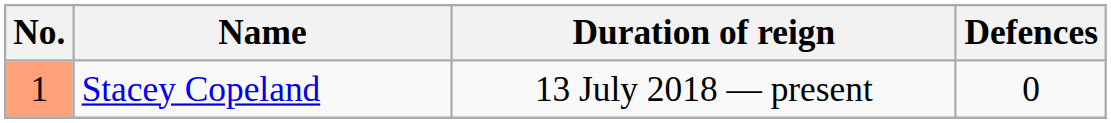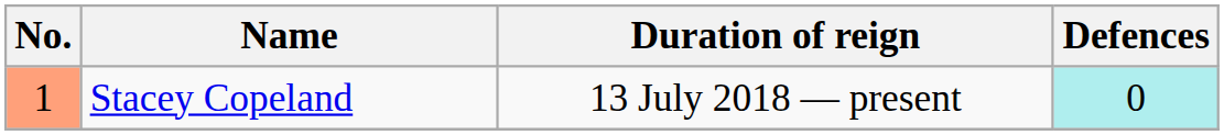Stacey Copeland | Defences: no background -> paleturquoise background
